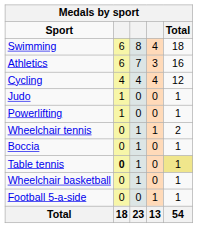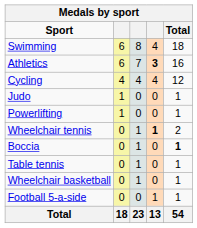Athletics | column 4: normal -> bold
Wheelchair tennis | column 4: normal -> bold
Boccia | Total: normal -> bold
Table tennis | column 2: bold -> normal
Table tennis | Total: khaki background -> no background
